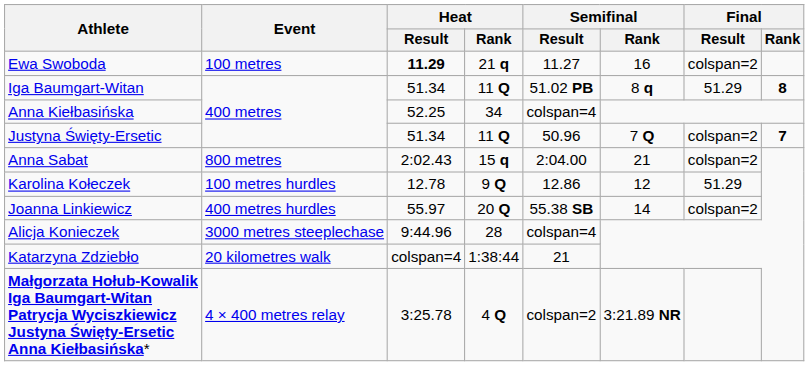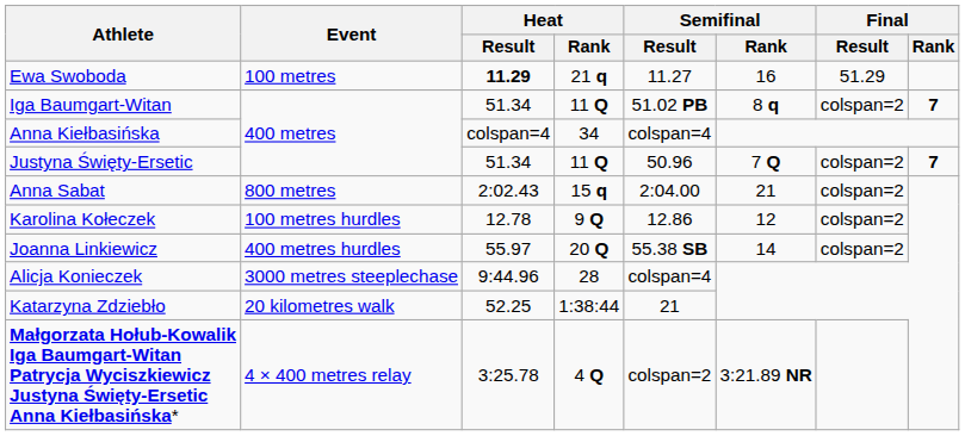Ewa Swoboda | Final / Result: colspan=2 -> 51.29
Iga Baumgart-Witan | Final / Result: 51.29 -> colspan=2
Iga Baumgart-Witan | Final / Rank: 8 -> 7
Anna Kiełbasińska | Heat / Result: 52.25 -> colspan=4
Karolina Kołeczek | Final / Result: 51.29 -> colspan=2
Katarzyna Zdziebło | Heat / Result: colspan=4 -> 52.25
